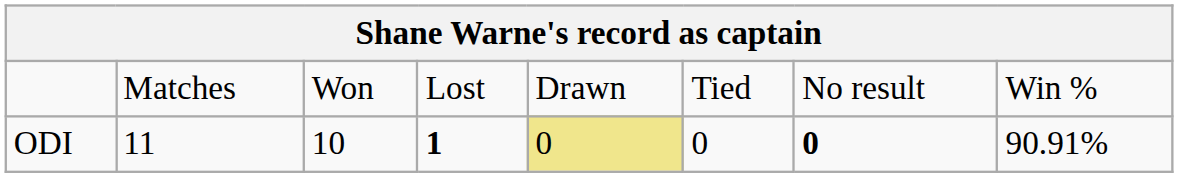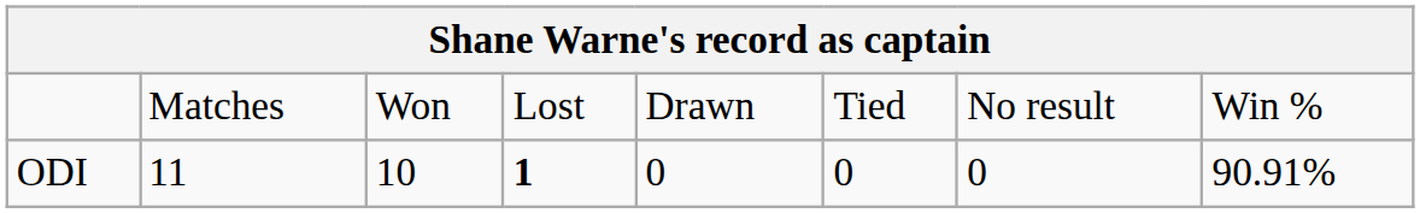ODI | column 5: khaki background -> no background
ODI | column 7: bold -> normal
